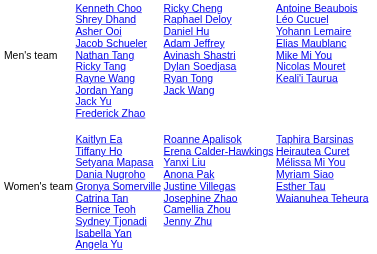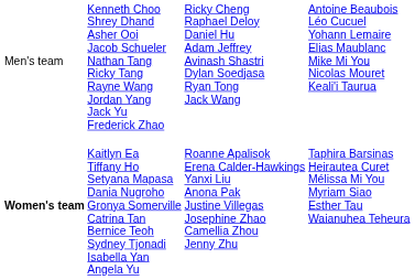Women's team | column 1: normal -> bold
